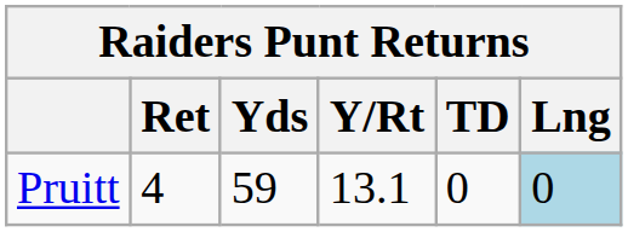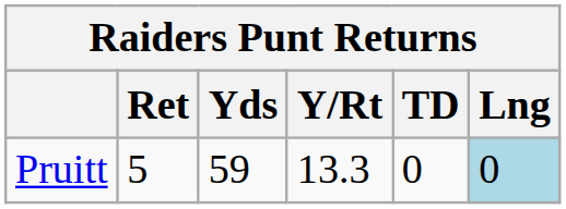Pruitt | Ret: 4 -> 5
Pruitt | Y/Rt: 13.1 -> 13.3
